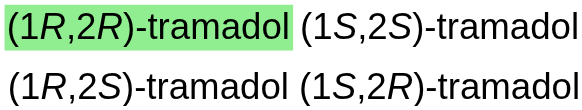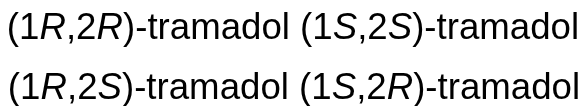row 1 | column 1: lightgreen background -> no background
